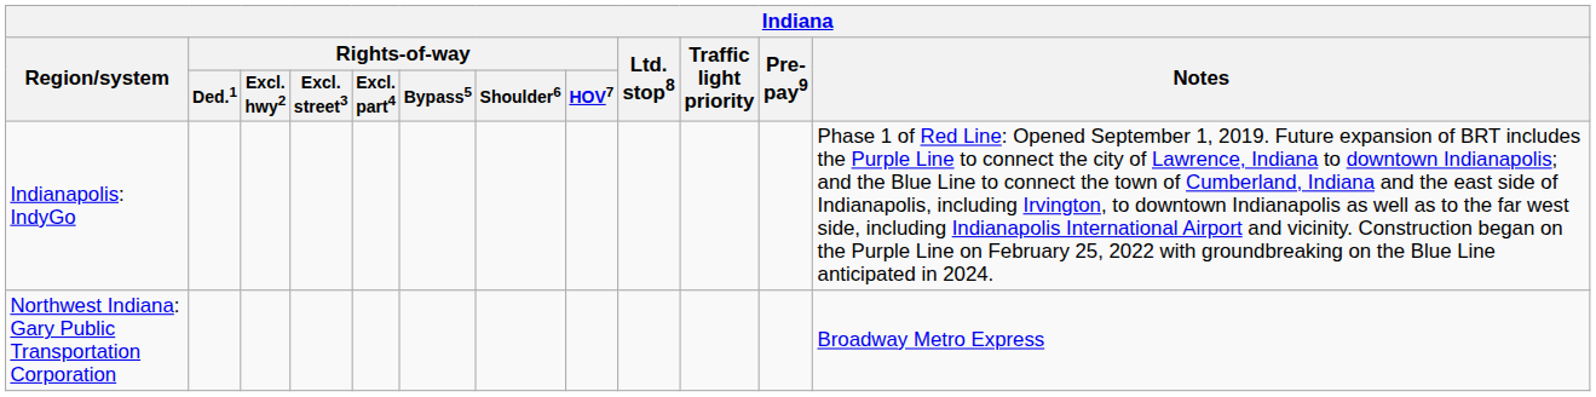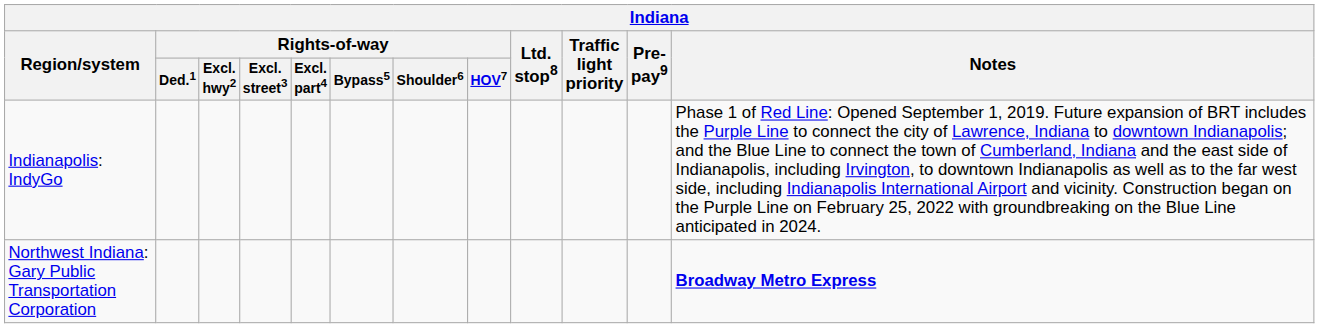Northwest Indiana: Gary Public Transportation Corporation | Notes: normal -> bold
